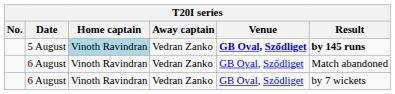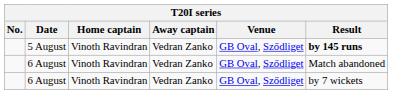5 August | Home captain: lightblue background -> no background
5 August | Venue: bold -> normal
